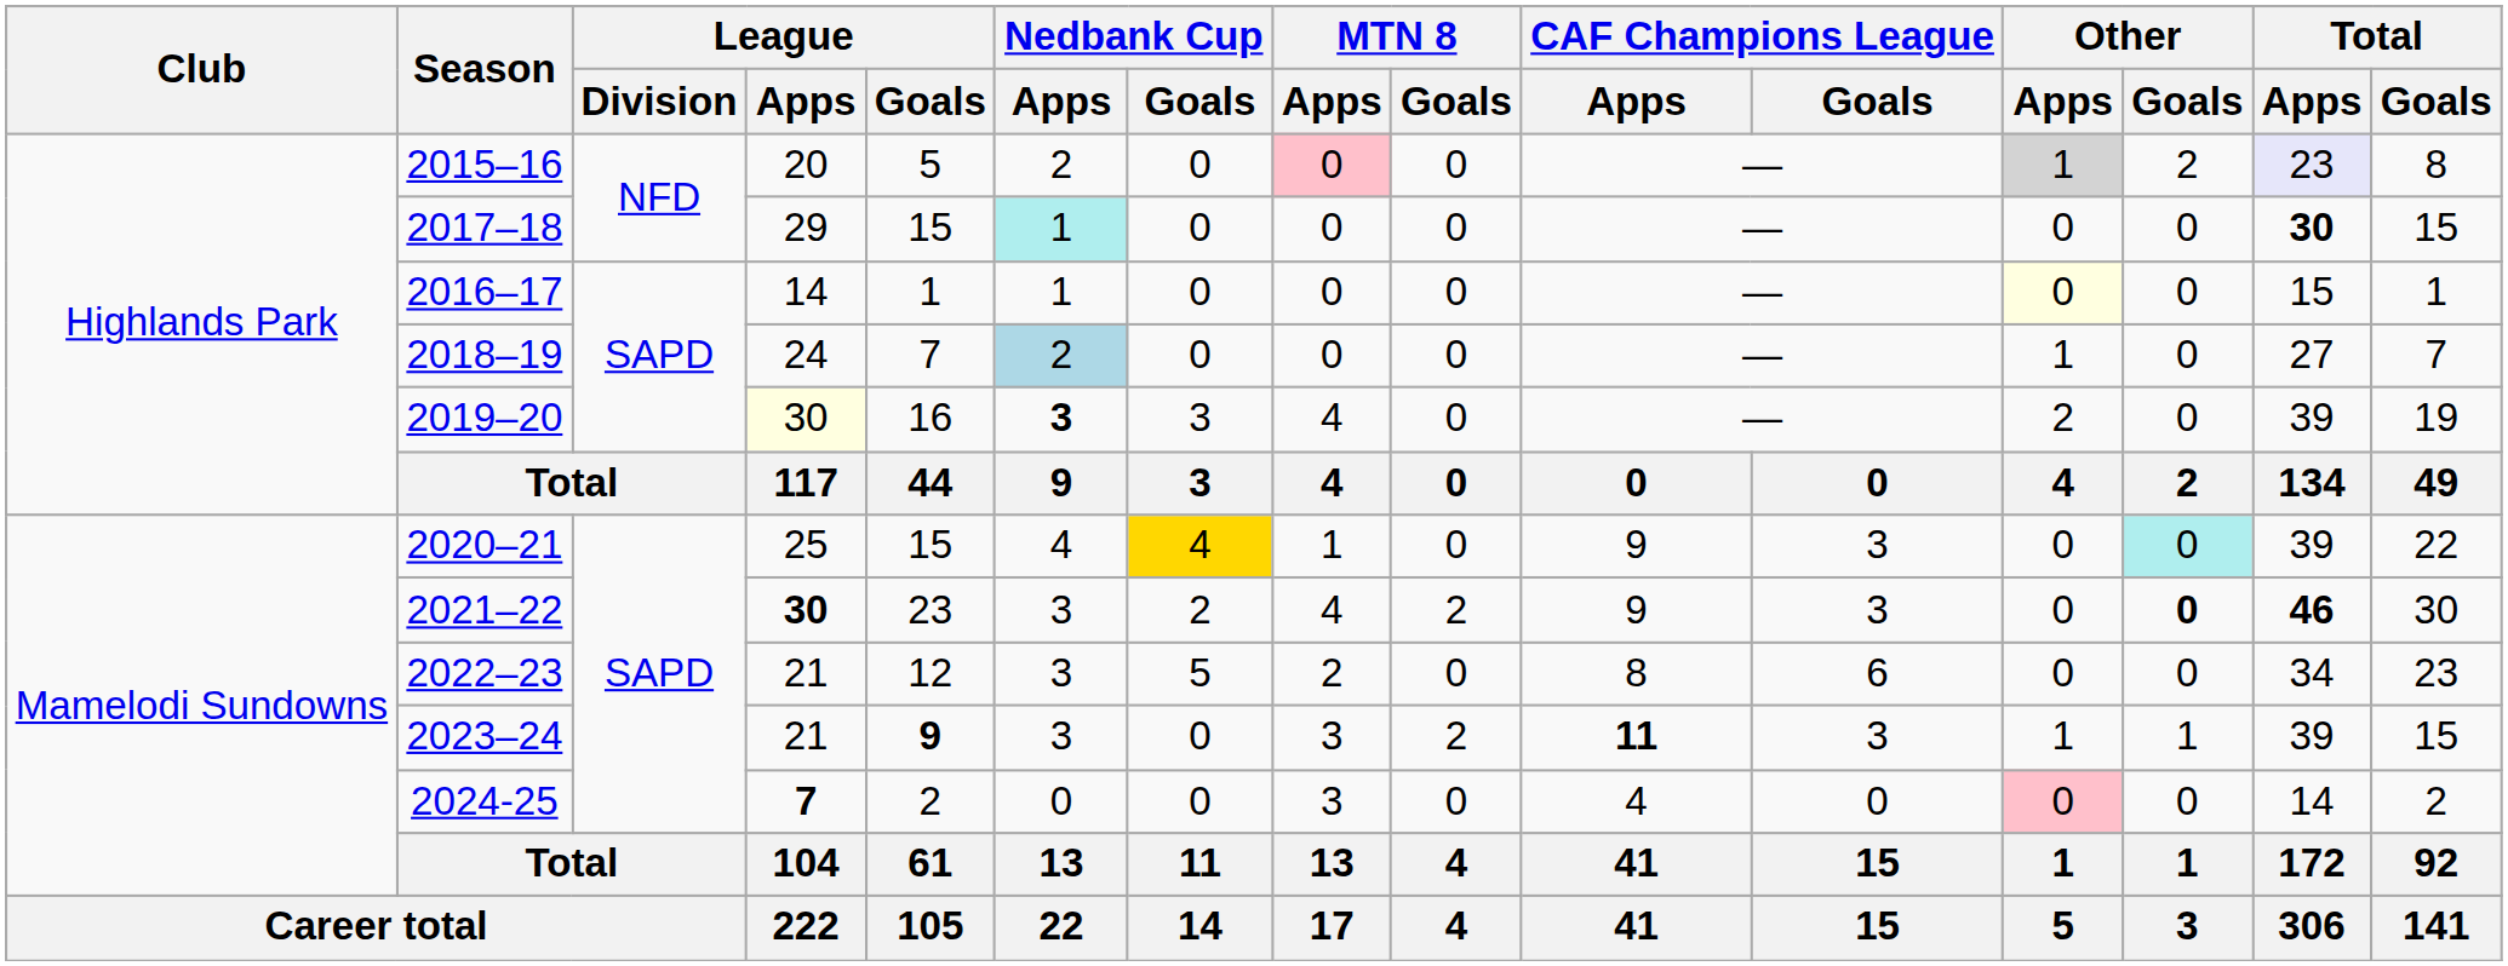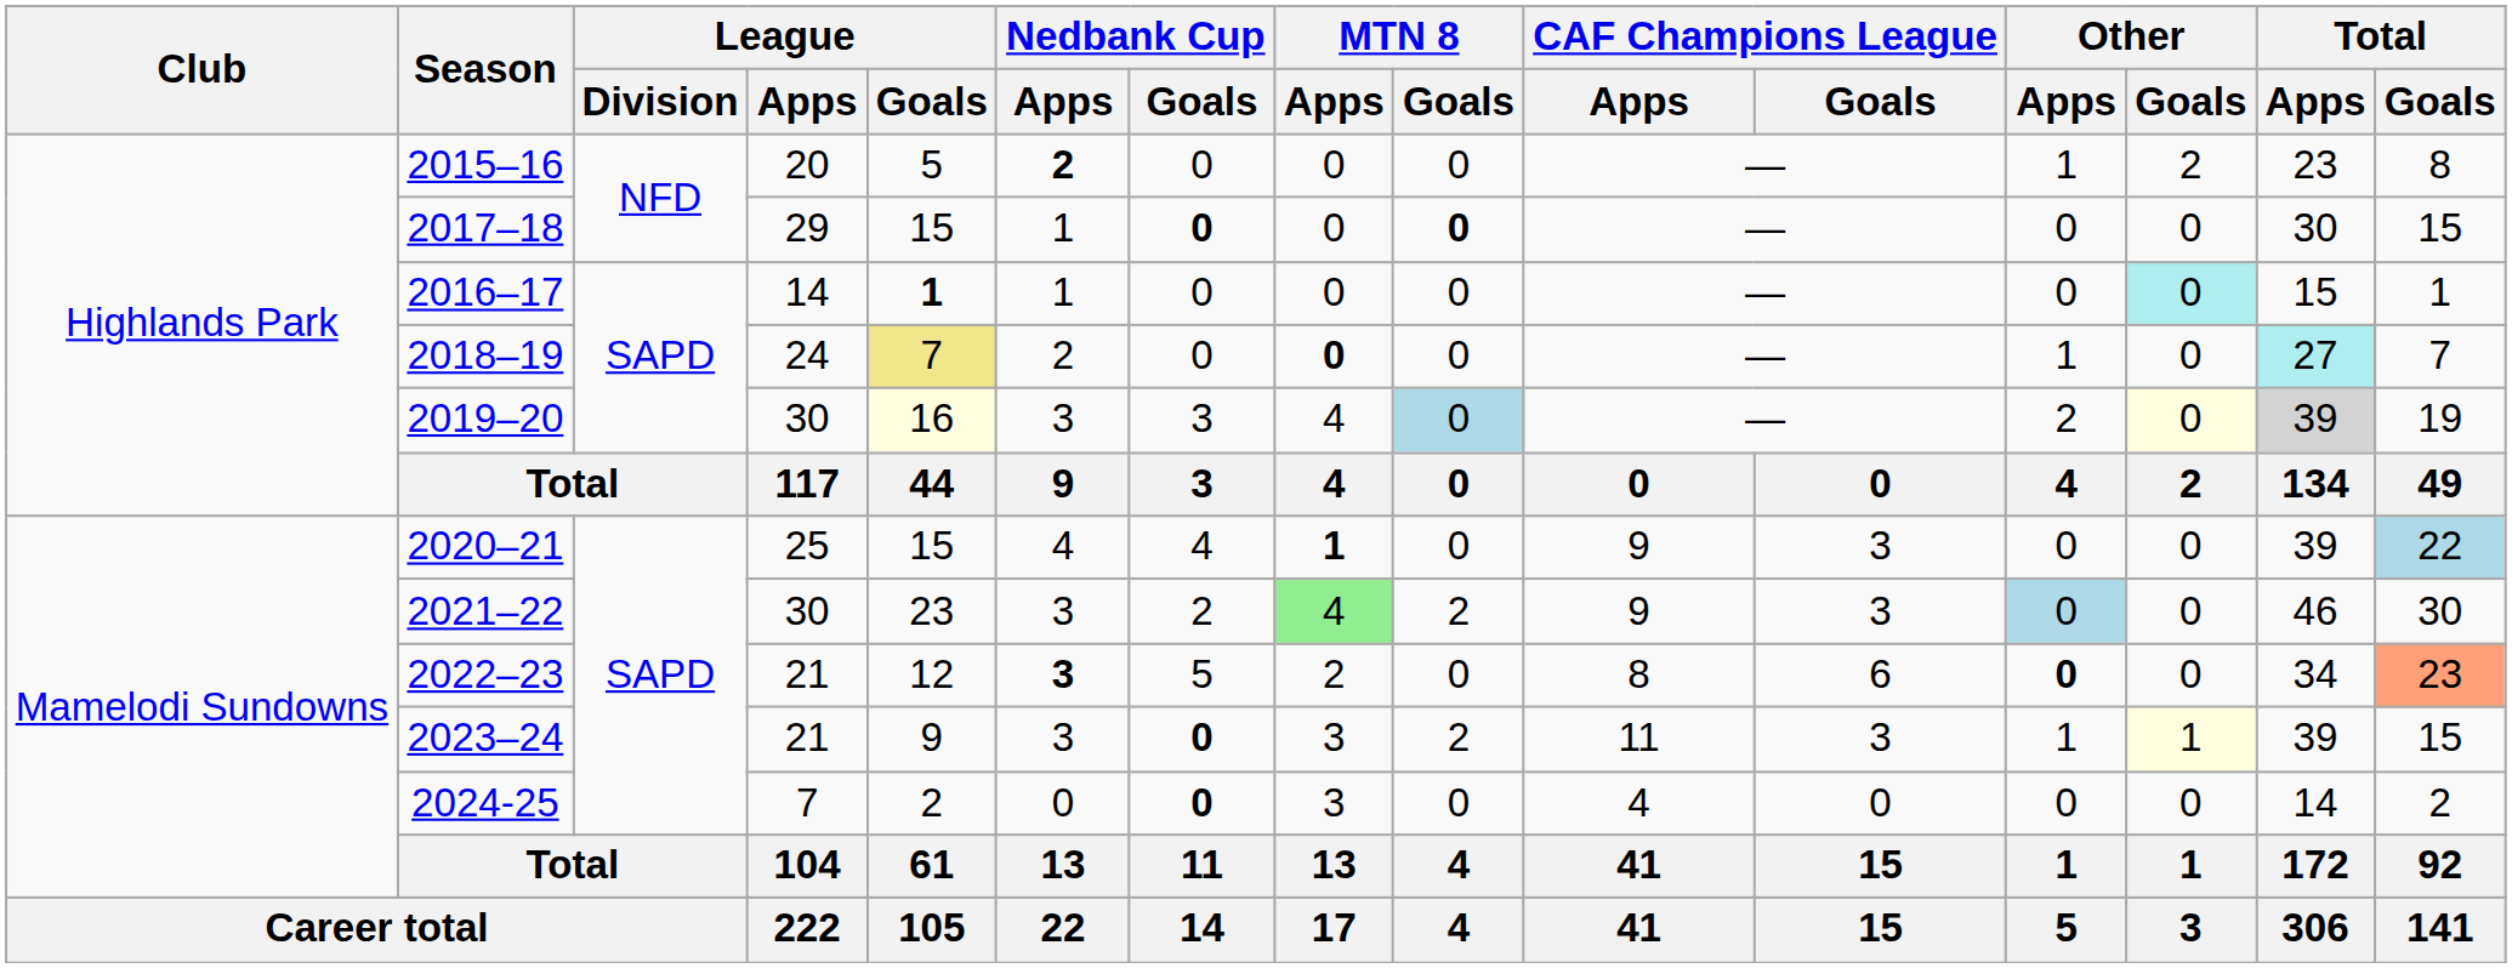2015–16 | Nedbank Cup / Apps: normal -> bold
2015–16 | MTN 8 / Apps: pink background -> no background
2015–16 | Other / Apps: lightgrey background -> no background
2015–16 | Total / Apps: lavender background -> no background
2017–18 | Nedbank Cup / Apps: paleturquoise background -> no background
2017–18 | Nedbank Cup / Goals: normal -> bold
2017–18 | MTN 8 / Goals: normal -> bold
2017–18 | Total / Apps: bold -> normal
2016–17 | League / Goals: normal -> bold
2016–17 | Other / Apps: lightyellow background -> no background
2016–17 | Other / Goals: no background -> paleturquoise background
2018–19 | League / Goals: no background -> khaki background
2018–19 | Nedbank Cup / Apps: lightblue background -> no background
2018–19 | MTN 8 / Apps: normal -> bold
2018–19 | Total / Apps: no background -> paleturquoise background
2019–20 | League / Apps: lightyellow background -> no background
2019–20 | League / Goals: no background -> lightyellow background
2019–20 | Nedbank Cup / Apps: bold -> normal
2019–20 | MTN 8 / Goals: no background -> lightblue background
2019–20 | Other / Goals: no background -> lightyellow background
2019–20 | Total / Apps: no background -> lightgrey background
2020–21 | Nedbank Cup / Goals: gold background -> no background
2020–21 | MTN 8 / Apps: normal -> bold
2020–21 | Other / Goals: paleturquoise background -> no background
2020–21 | Total / Goals: no background -> lightblue background
2021–22 | League / Apps: bold -> normal
2021–22 | MTN 8 / Apps: no background -> lightgreen background
2021–22 | Other / Apps: no background -> lightblue background
2021–22 | Other / Goals: bold -> normal
2021–22 | Total / Apps: bold -> normal
2022–23 | Nedbank Cup / Apps: normal -> bold
2022–23 | Other / Apps: normal -> bold
2022–23 | Total / Goals: no background -> lightsalmon background
2023–24 | League / Goals: bold -> normal
2023–24 | Nedbank Cup / Goals: normal -> bold
2023–24 | CAF Champions League / Apps: bold -> normal
2023–24 | Other / Goals: no background -> lightyellow background
2024-25 | League / Apps: bold -> normal
2024-25 | Nedbank Cup / Goals: normal -> bold
2024-25 | Other / Apps: pink background -> no background
